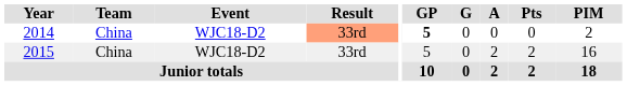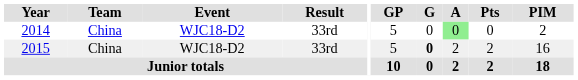2014 | Result: lightsalmon background -> no background
2014 | GP: bold -> normal
2014 | A: no background -> lightgreen background
2015 | G: normal -> bold
